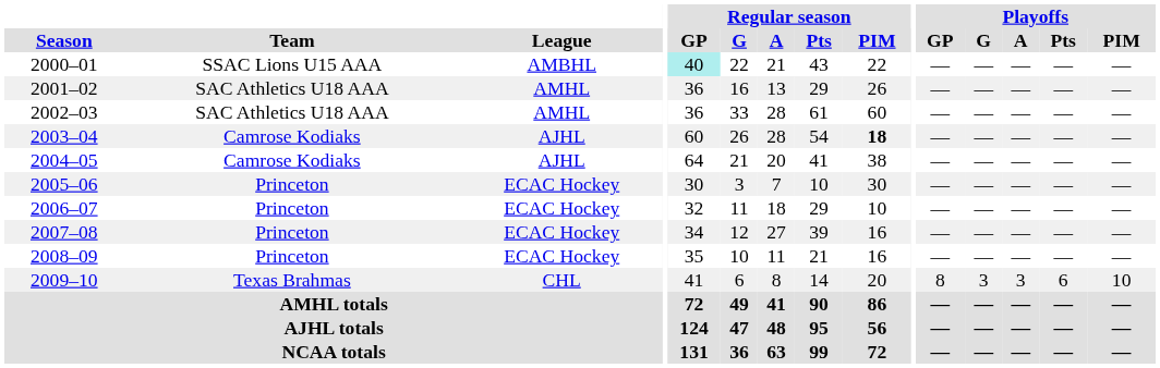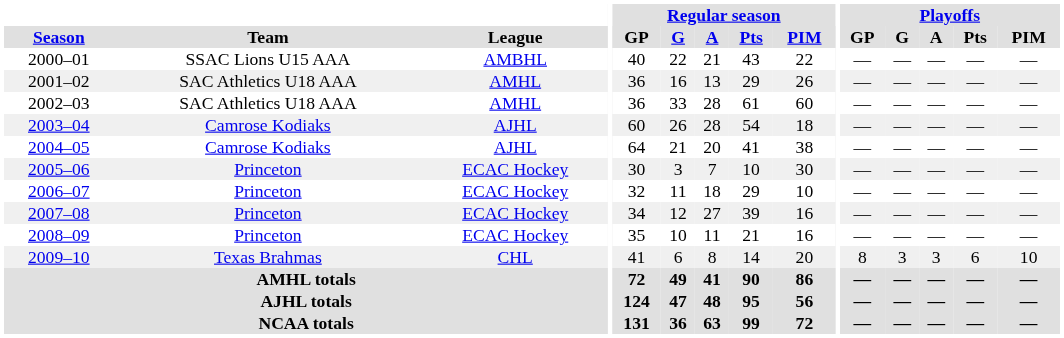2000–01 | Regular season / GP: paleturquoise background -> no background
2003–04 | Regular season / PIM: bold -> normal
